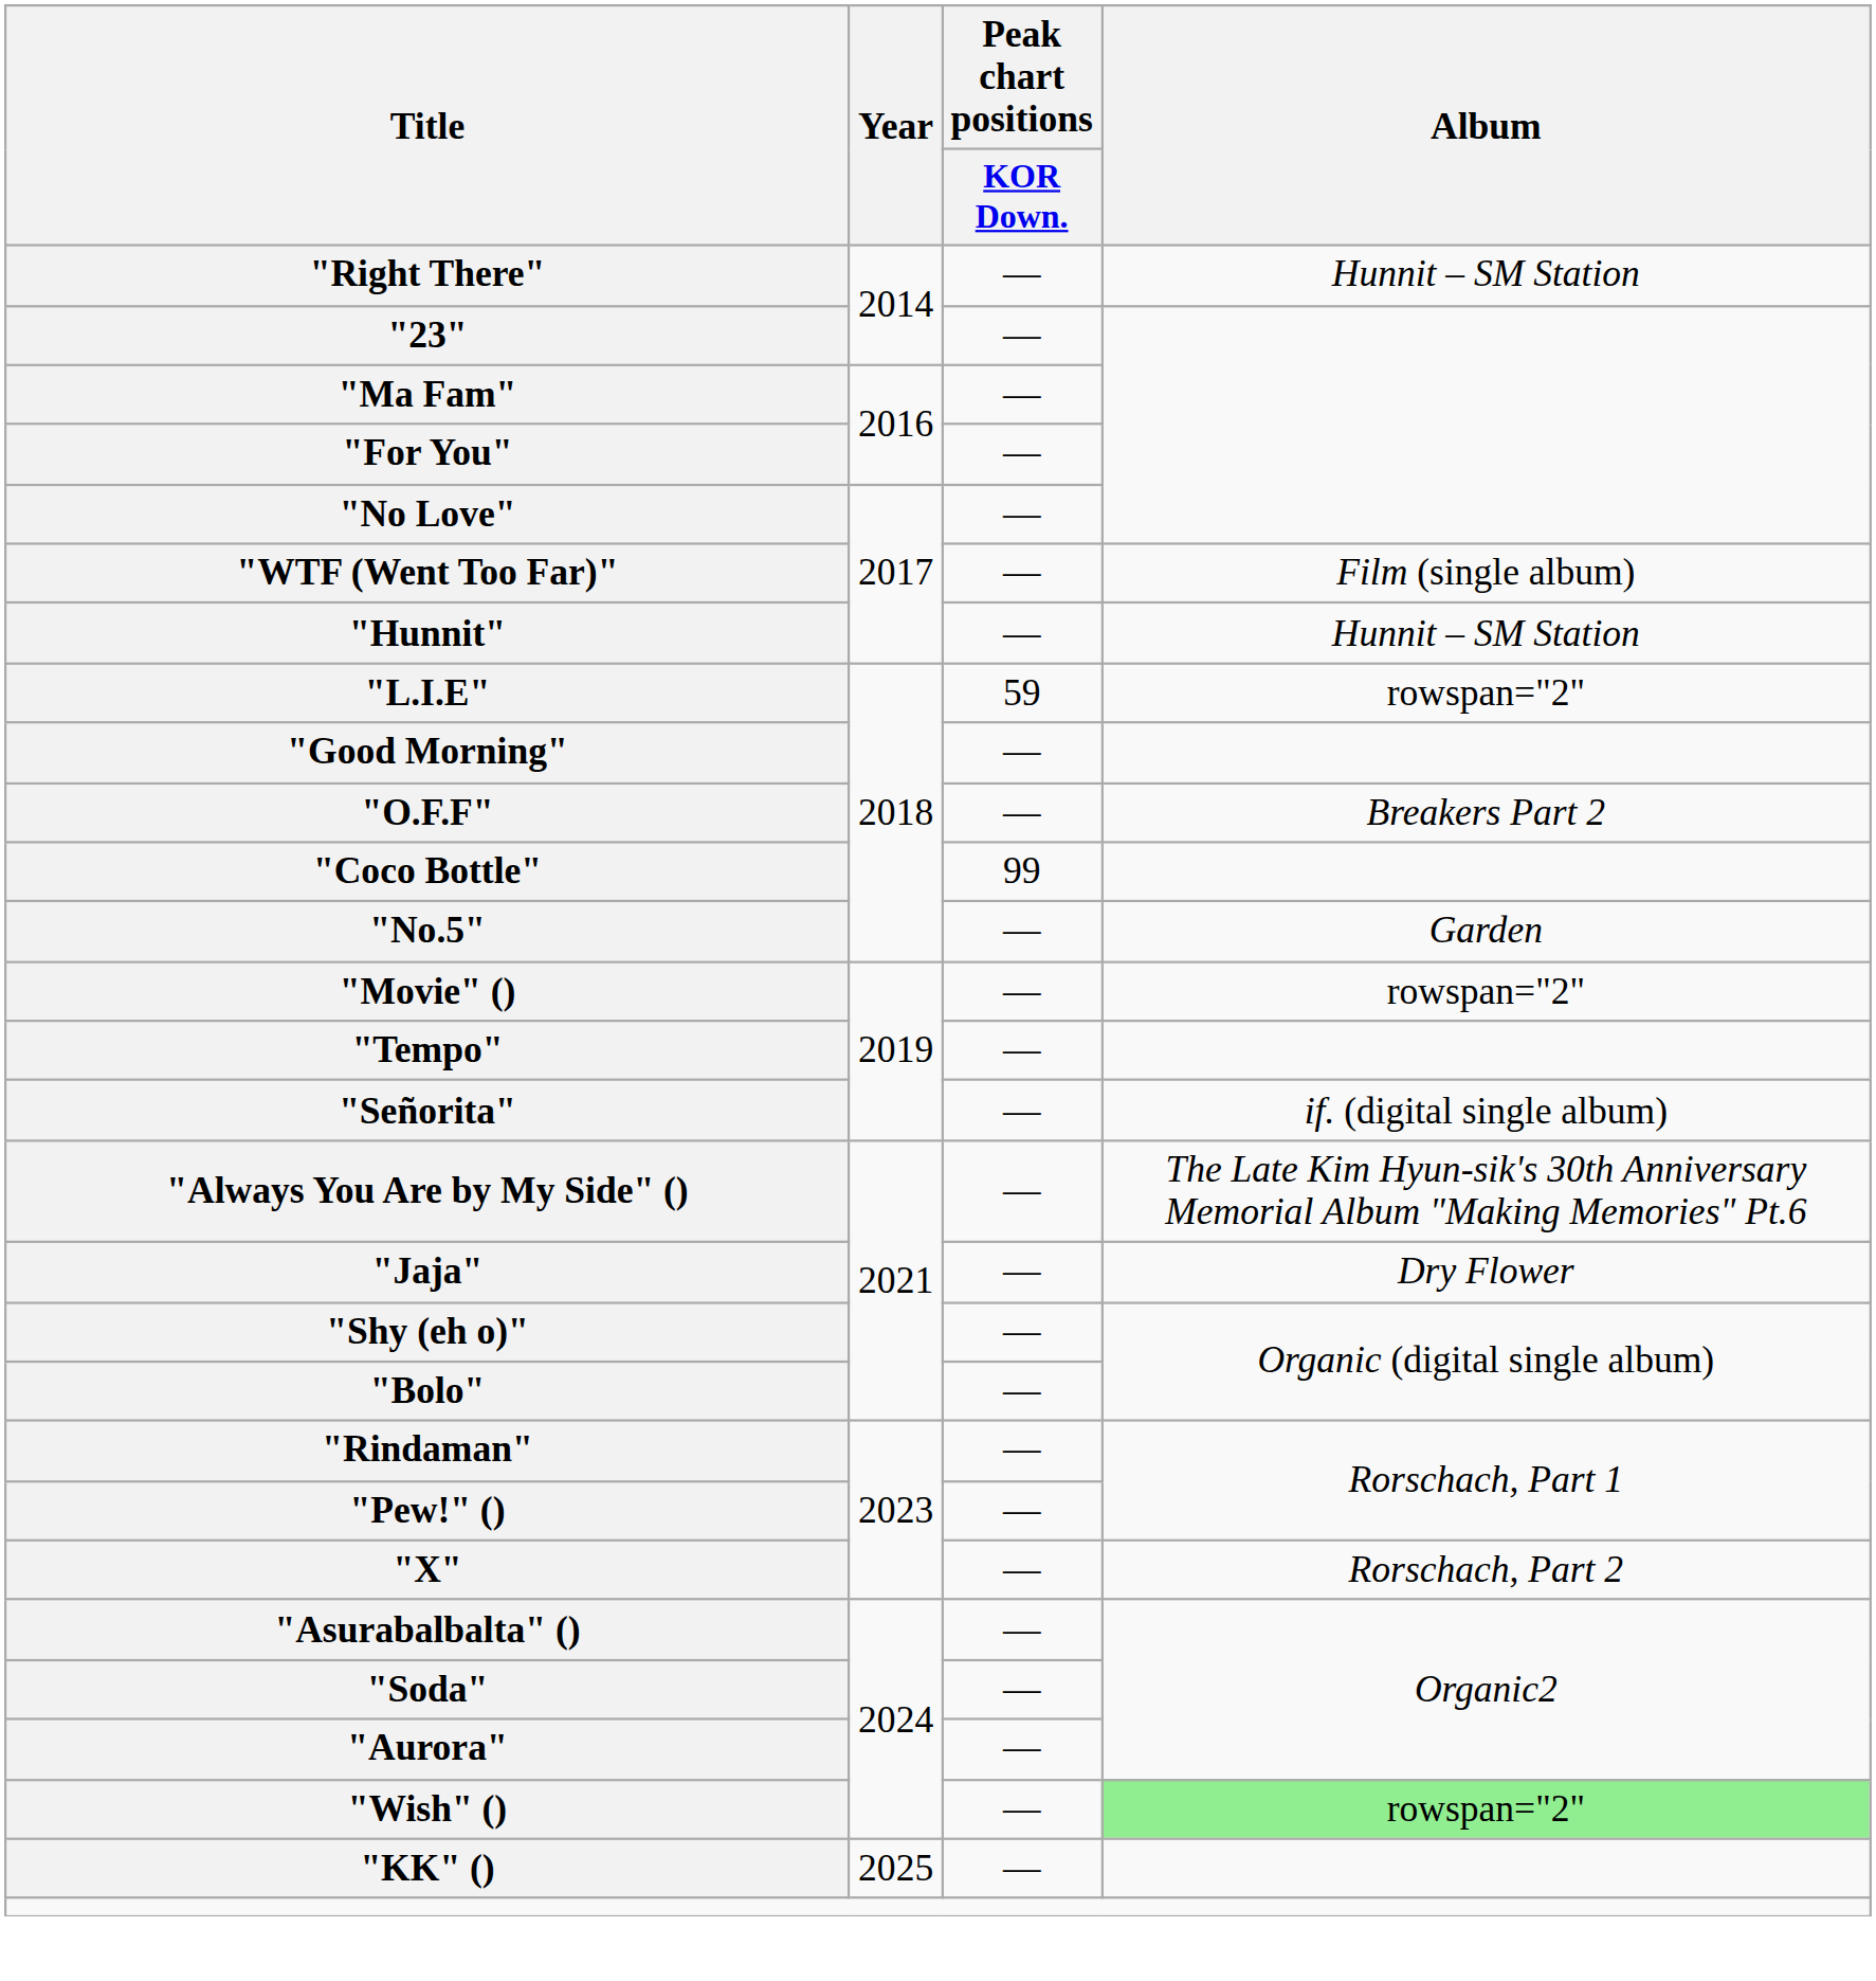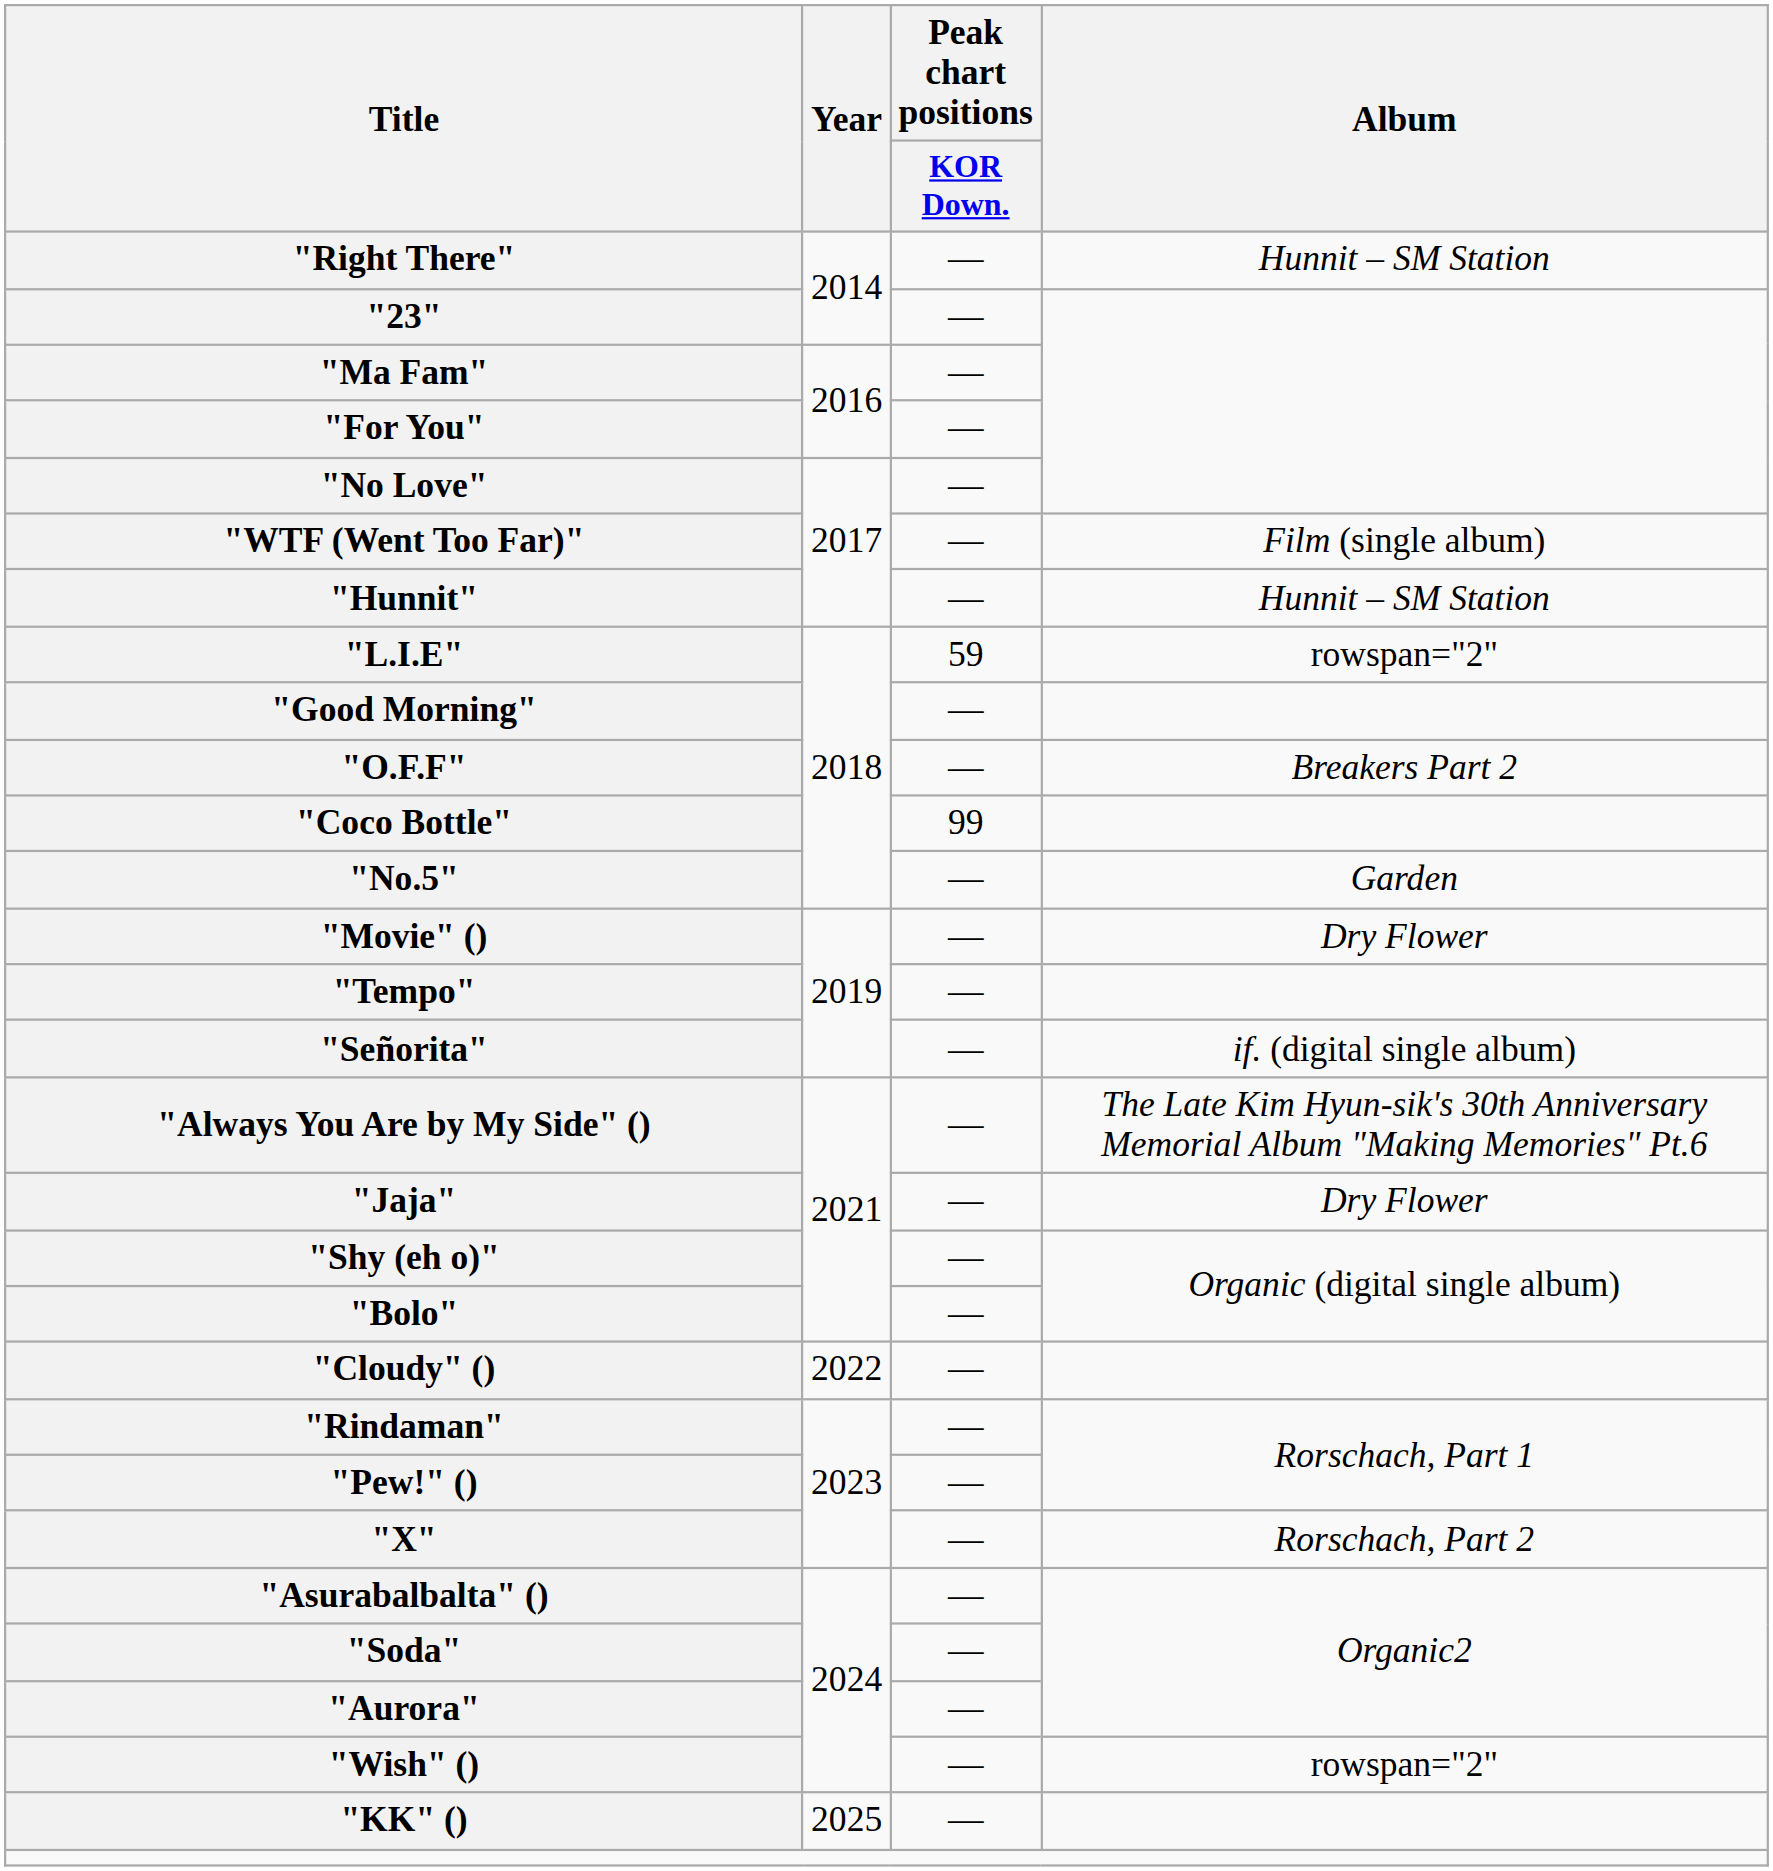"Movie" () | Album: rowspan="2" -> Dry Flower
+ row: "Cloudy" () | 2022 | —
"Wish" () | Album: lightgreen background -> no background
